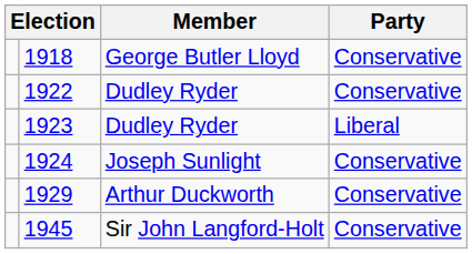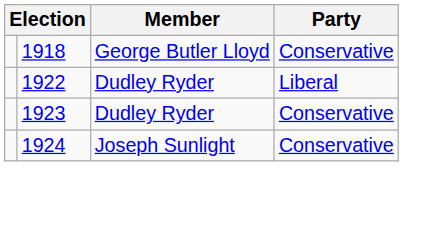1922 | Party: Conservative -> Liberal
1923 | Party: Liberal -> Conservative
- row: 1929 | Arthur Duckworth | Conservative
- row: 1945 | Sir John Langford-Holt | Conservative
